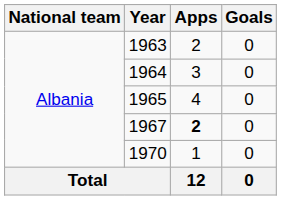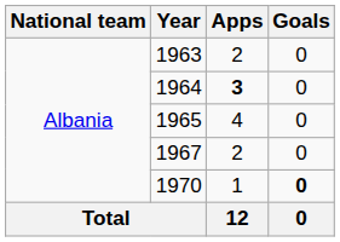1964 | Apps: normal -> bold
1967 | Apps: bold -> normal
1970 | Goals: normal -> bold
